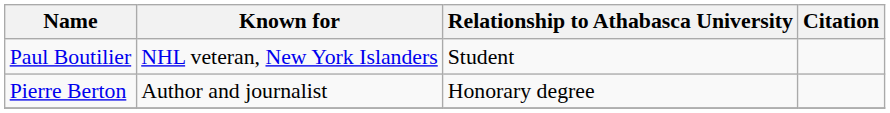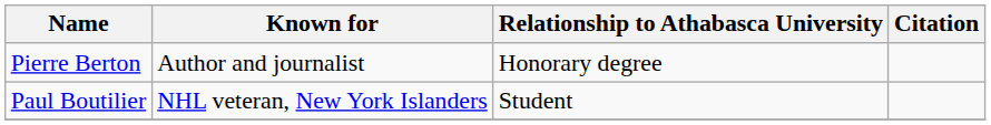rows swapped: Pierre Berton <-> Paul Boutilier
